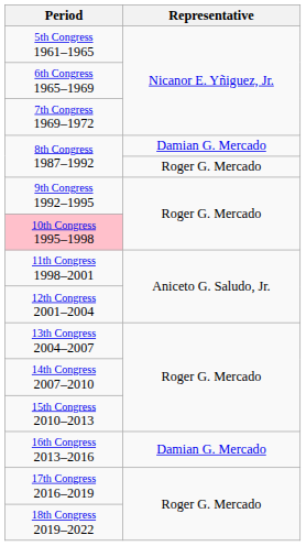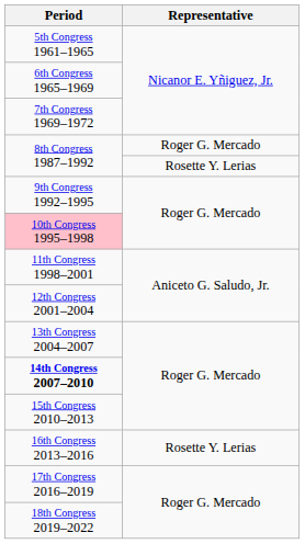row 5 | Representative: Damian G. Mercado -> Roger G. Mercado
row 6 | Representative: Roger G. Mercado -> Rosette Y. Lerias
row 12 | Period: normal -> bold
row 14 | Representative: Damian G. Mercado -> Rosette Y. Lerias
